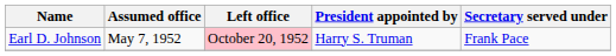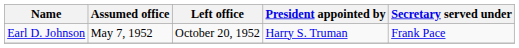Earl D. Johnson | Left office: pink background -> no background
